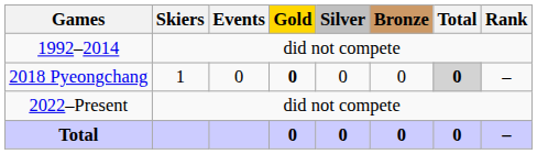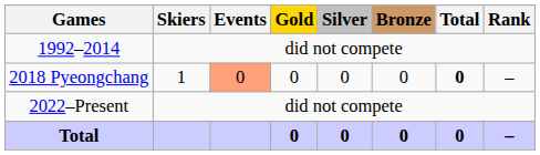2018 Pyeongchang | Events: no background -> lightsalmon background
2018 Pyeongchang | Gold: bold -> normal
2018 Pyeongchang | Total: lightgrey background -> no background
